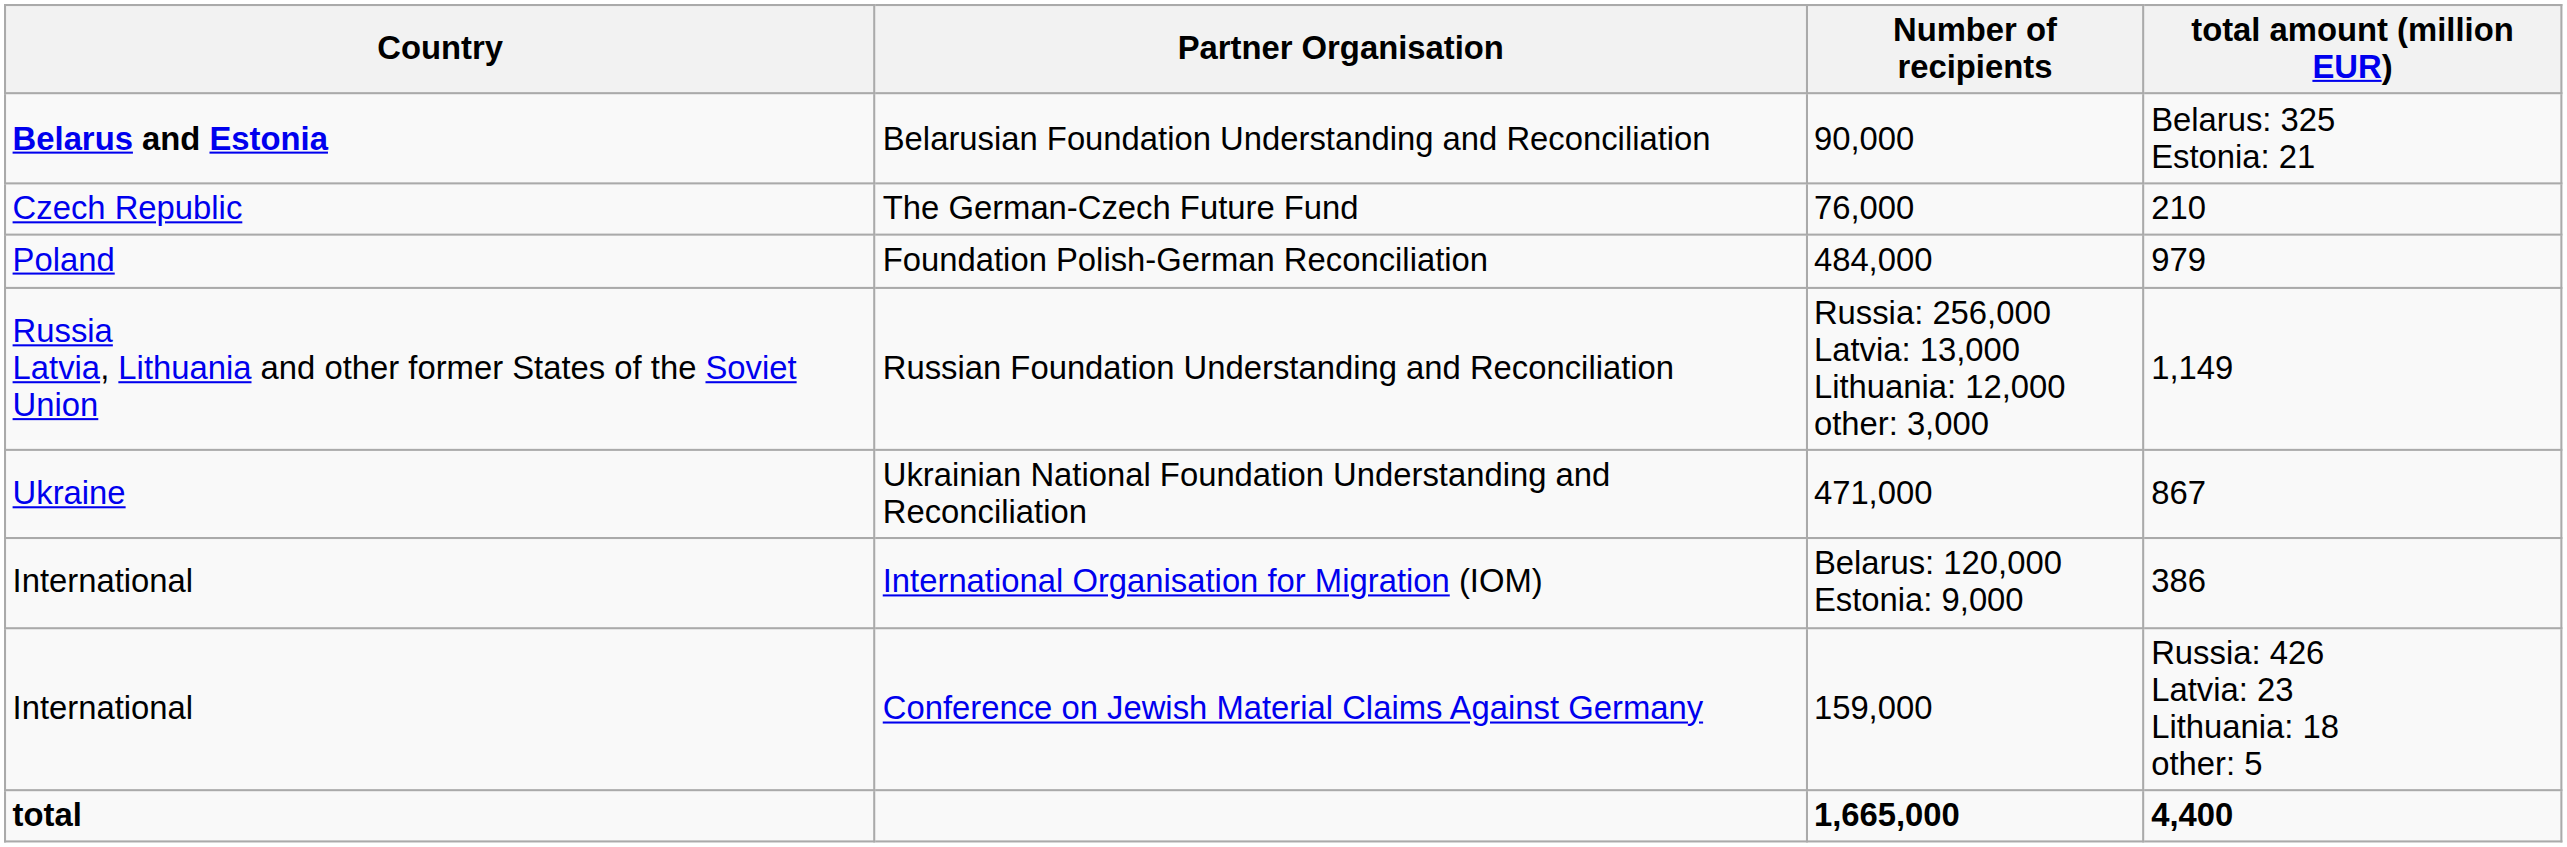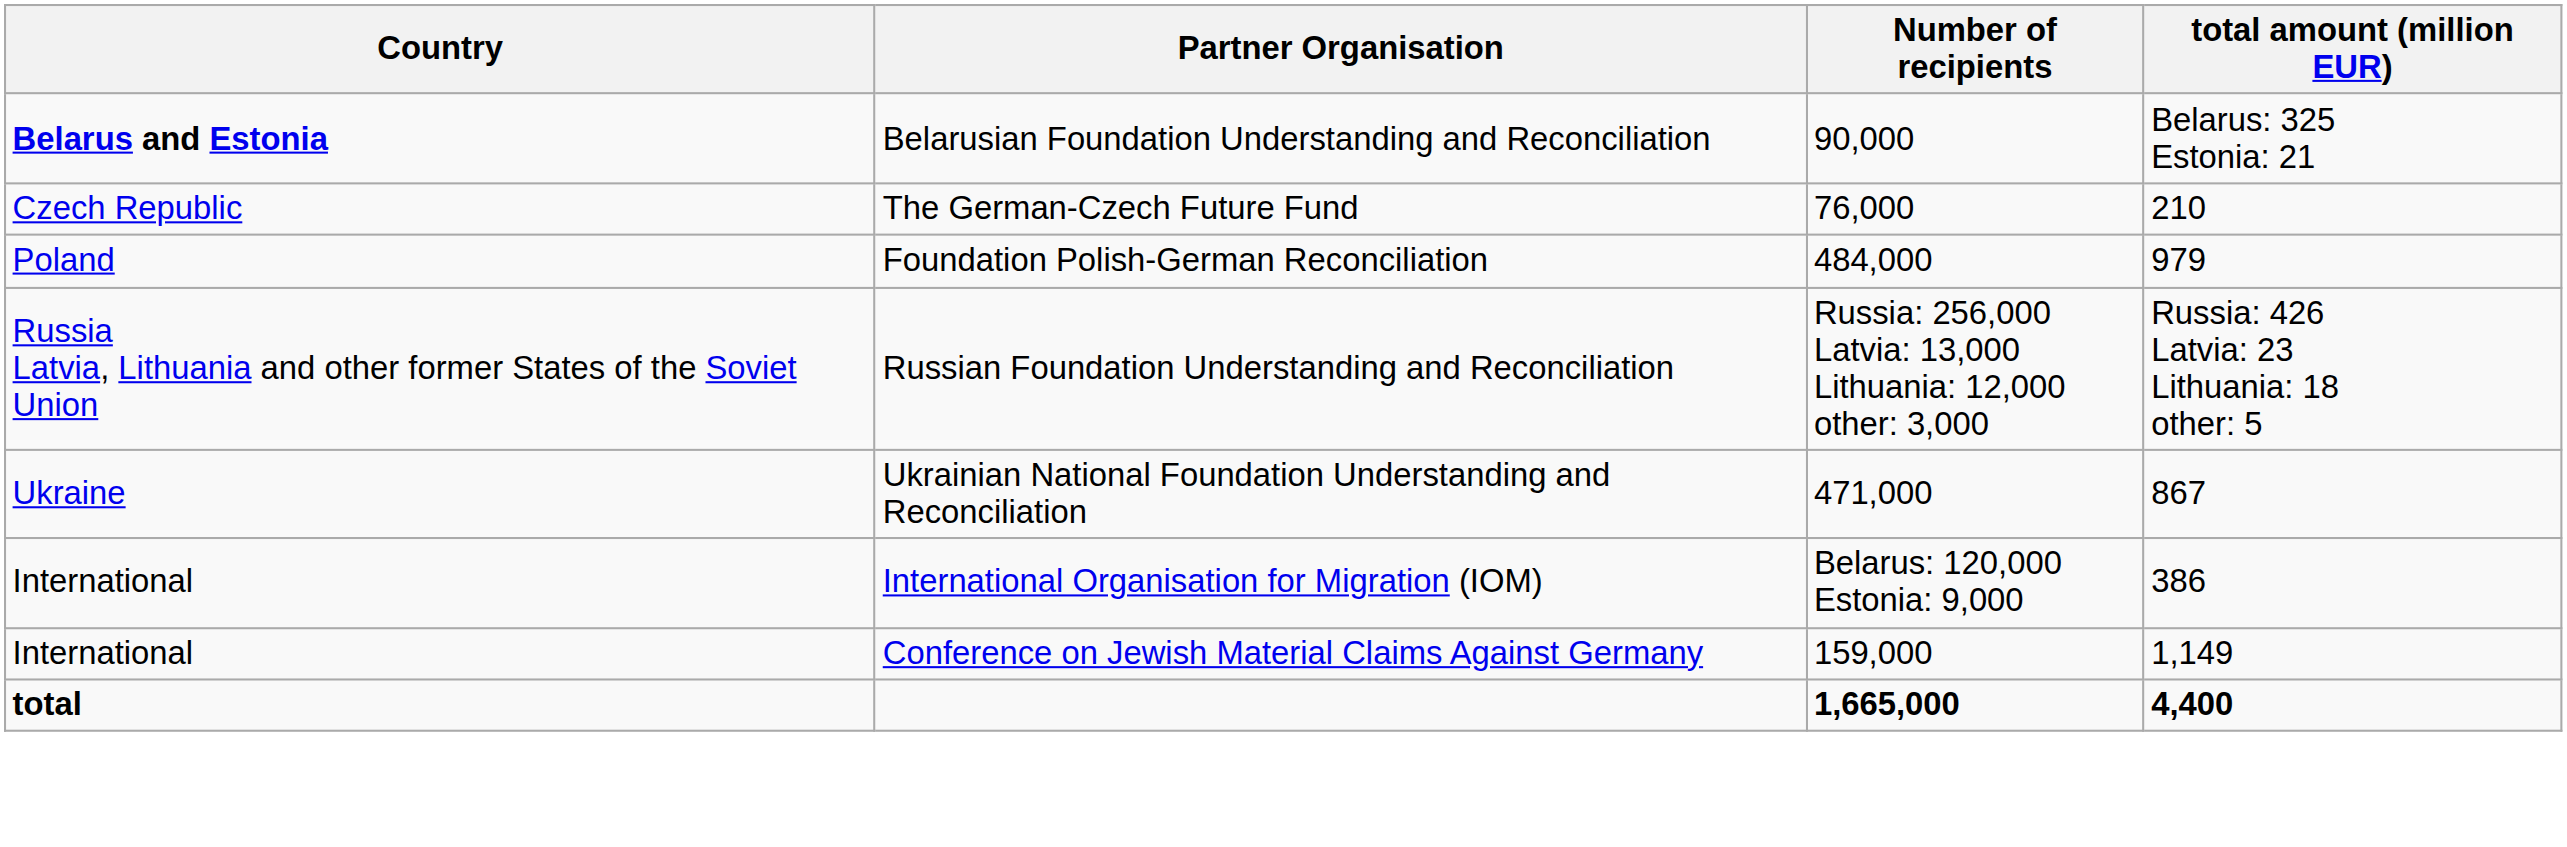Russian Foundation Understanding and Reconciliation | total amount (million EUR): 1,149 -> Russia: 426 Latvia: 23 Lithuania: 18 other: 5
Conference on Jewish Material Claims Against Germany | total amount (million EUR): Russia: 426 Latvia: 23 Lithuania: 18 other: 5 -> 1,149
